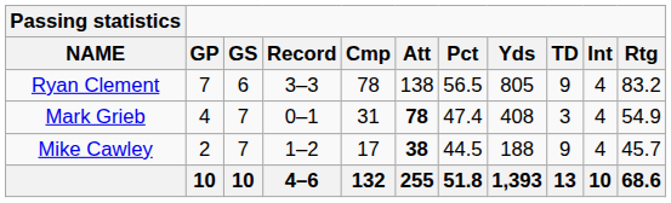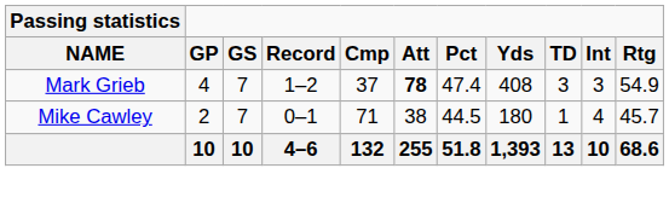- row: Ryan Clement | 7 | 6 | 3–3 | 78 | 138 | 56.5 | 805 | 9 | 4 | 83.2
Mark Grieb | Record: 0–1 -> 1–2
Mark Grieb | Cmp: 31 -> 37
Mark Grieb | Int: 4 -> 3
Mike Cawley | Record: 1–2 -> 0–1
Mike Cawley | Cmp: 17 -> 71
Mike Cawley | Att: bold -> normal
Mike Cawley | Yds: 188 -> 180
Mike Cawley | TD: 9 -> 1
